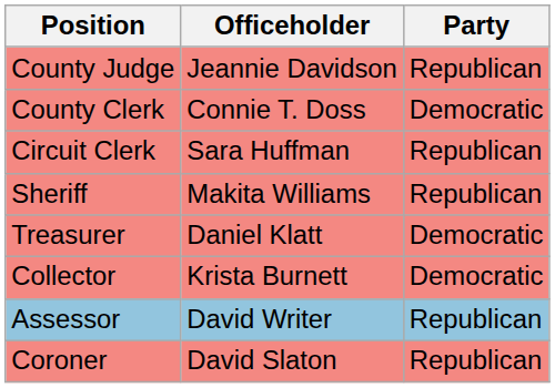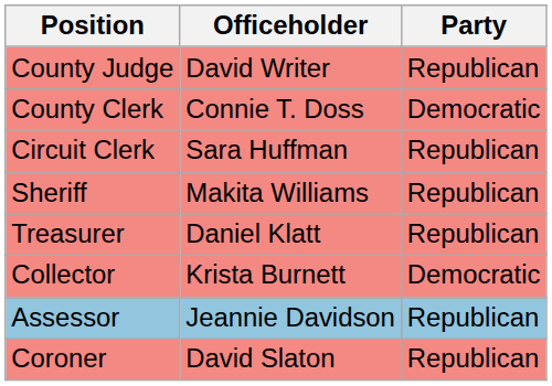County Judge | Officeholder: Jeannie Davidson -> David Writer
Treasurer | Party: Democratic -> Republican
Assessor | Officeholder: David Writer -> Jeannie Davidson
